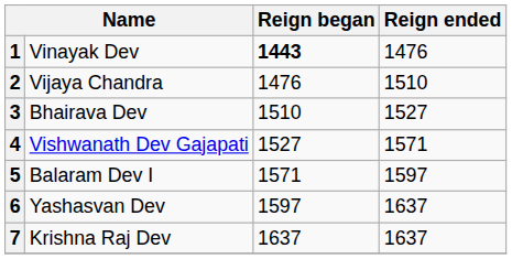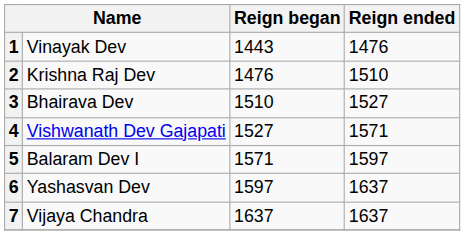1 | Reign began: bold -> normal
2 | column 2: Vijaya Chandra -> Krishna Raj Dev
7 | column 2: Krishna Raj Dev -> Vijaya Chandra
